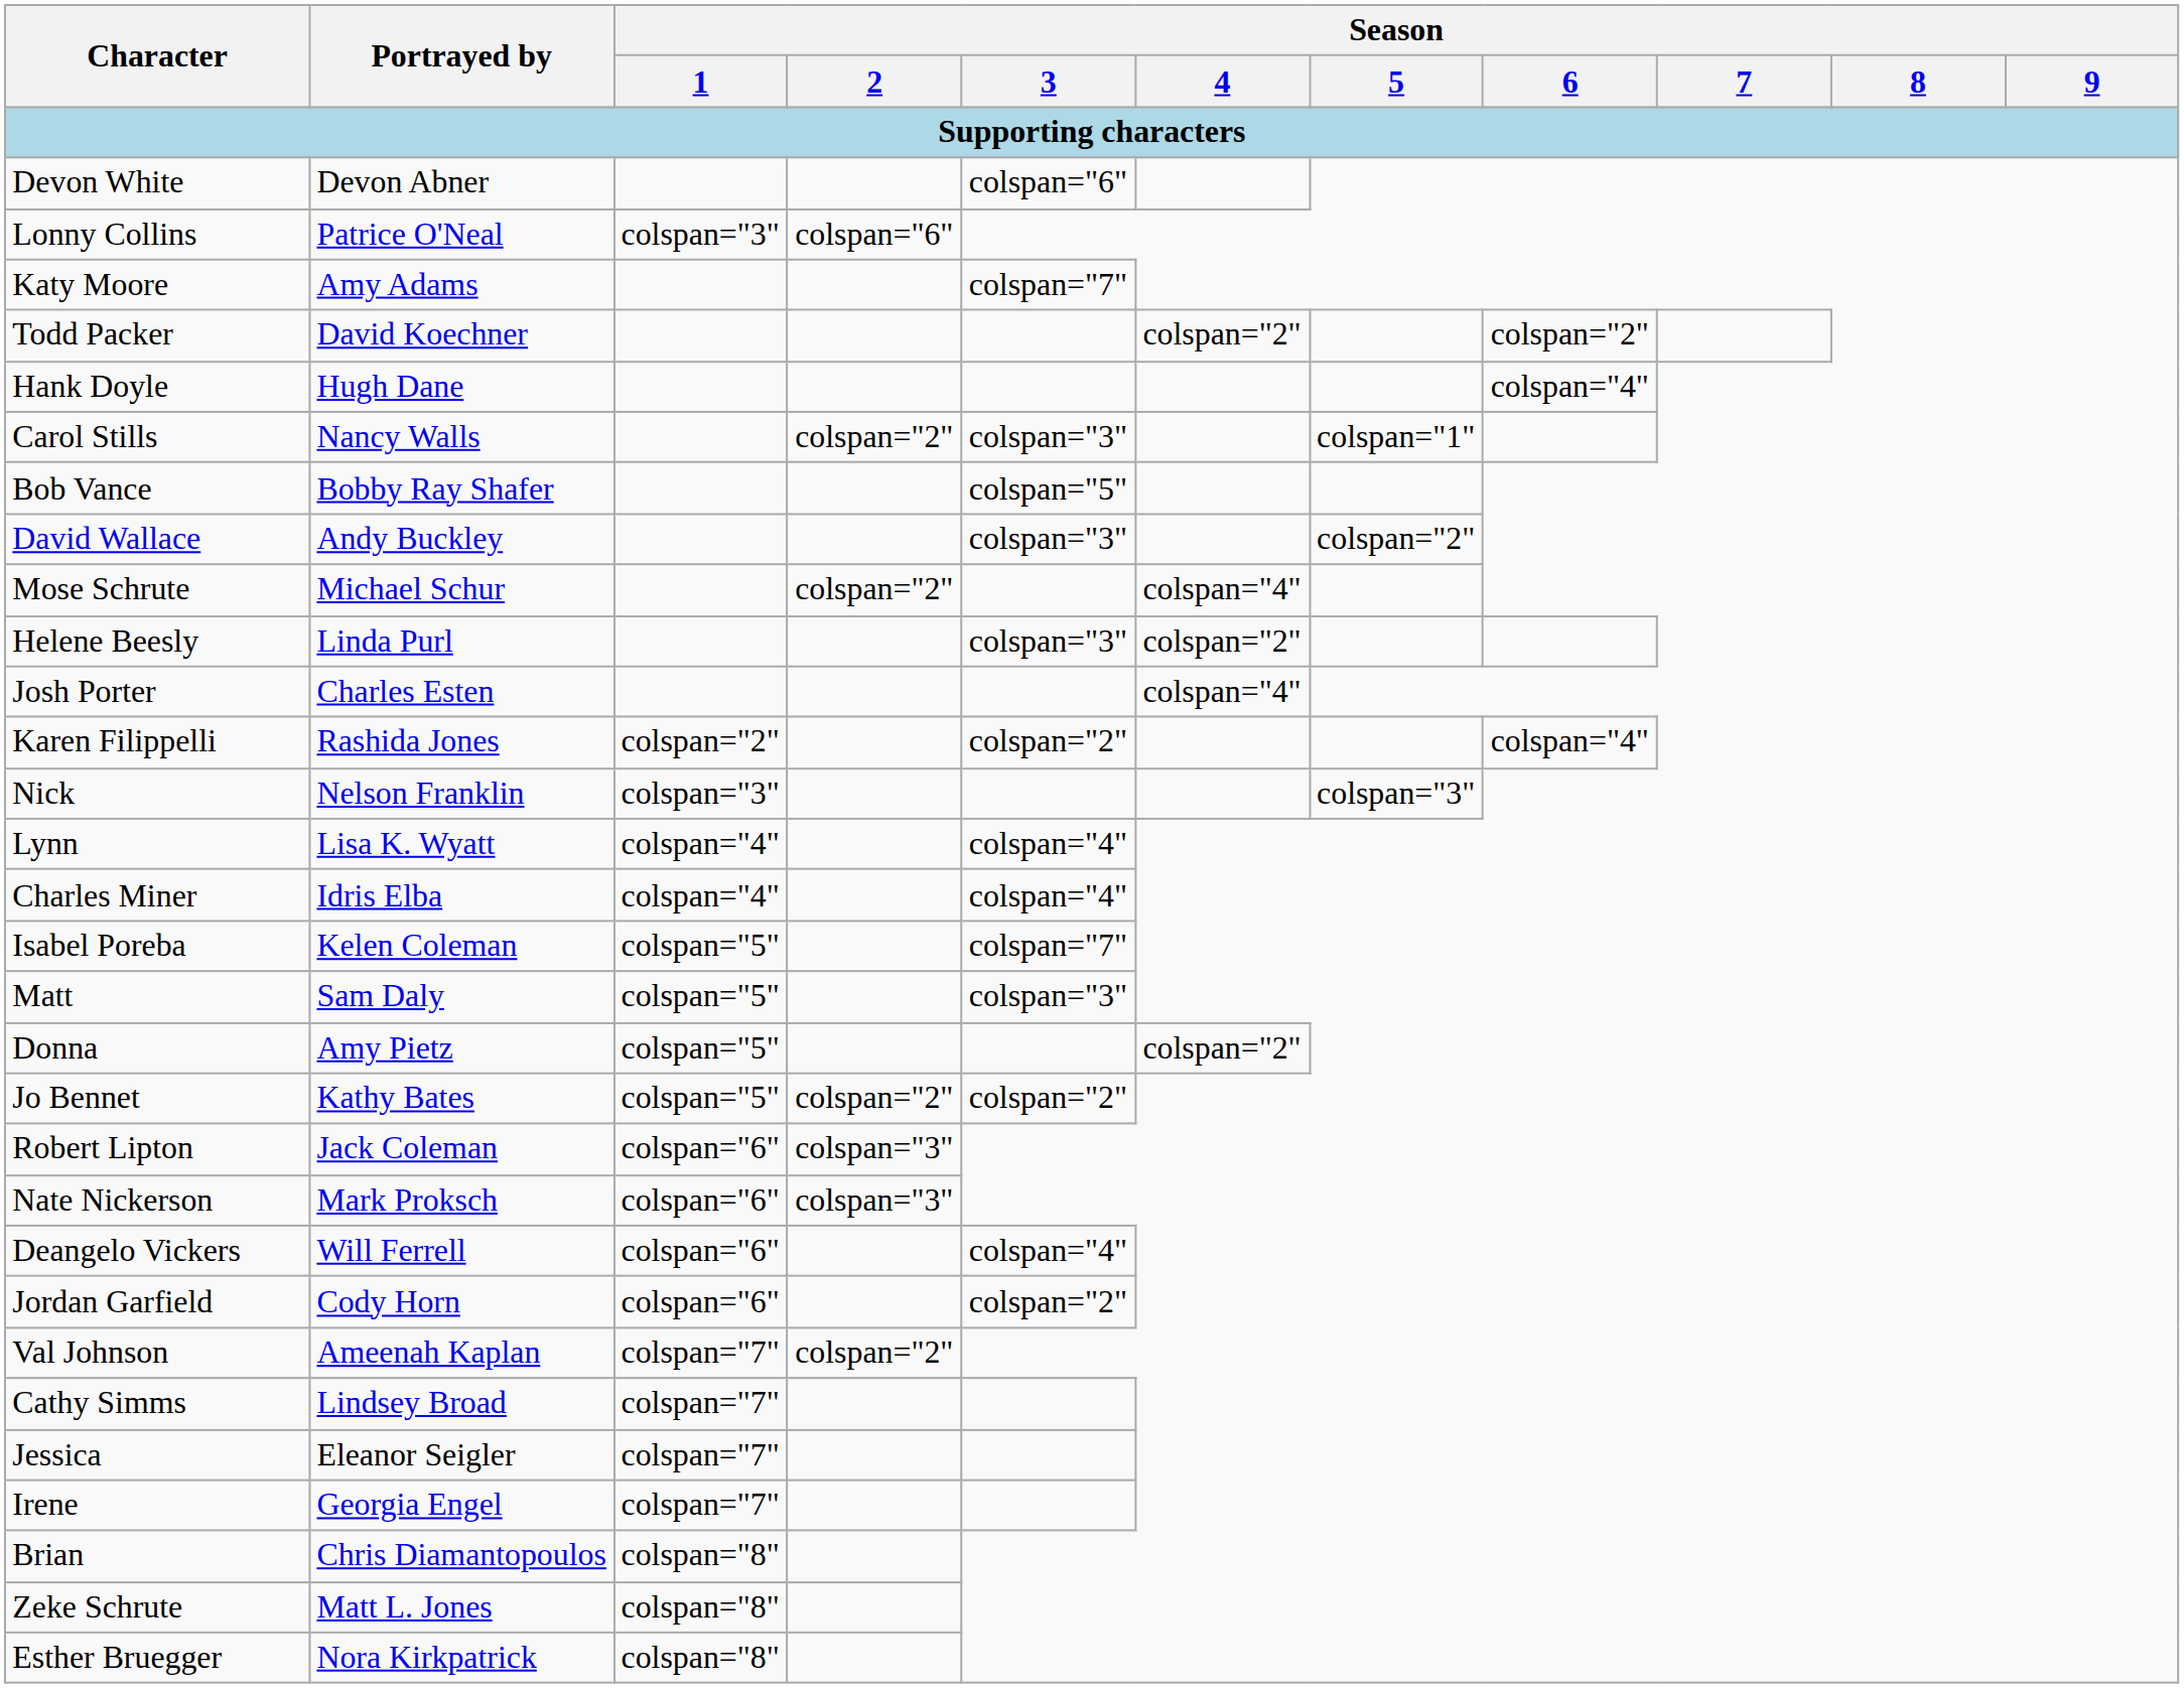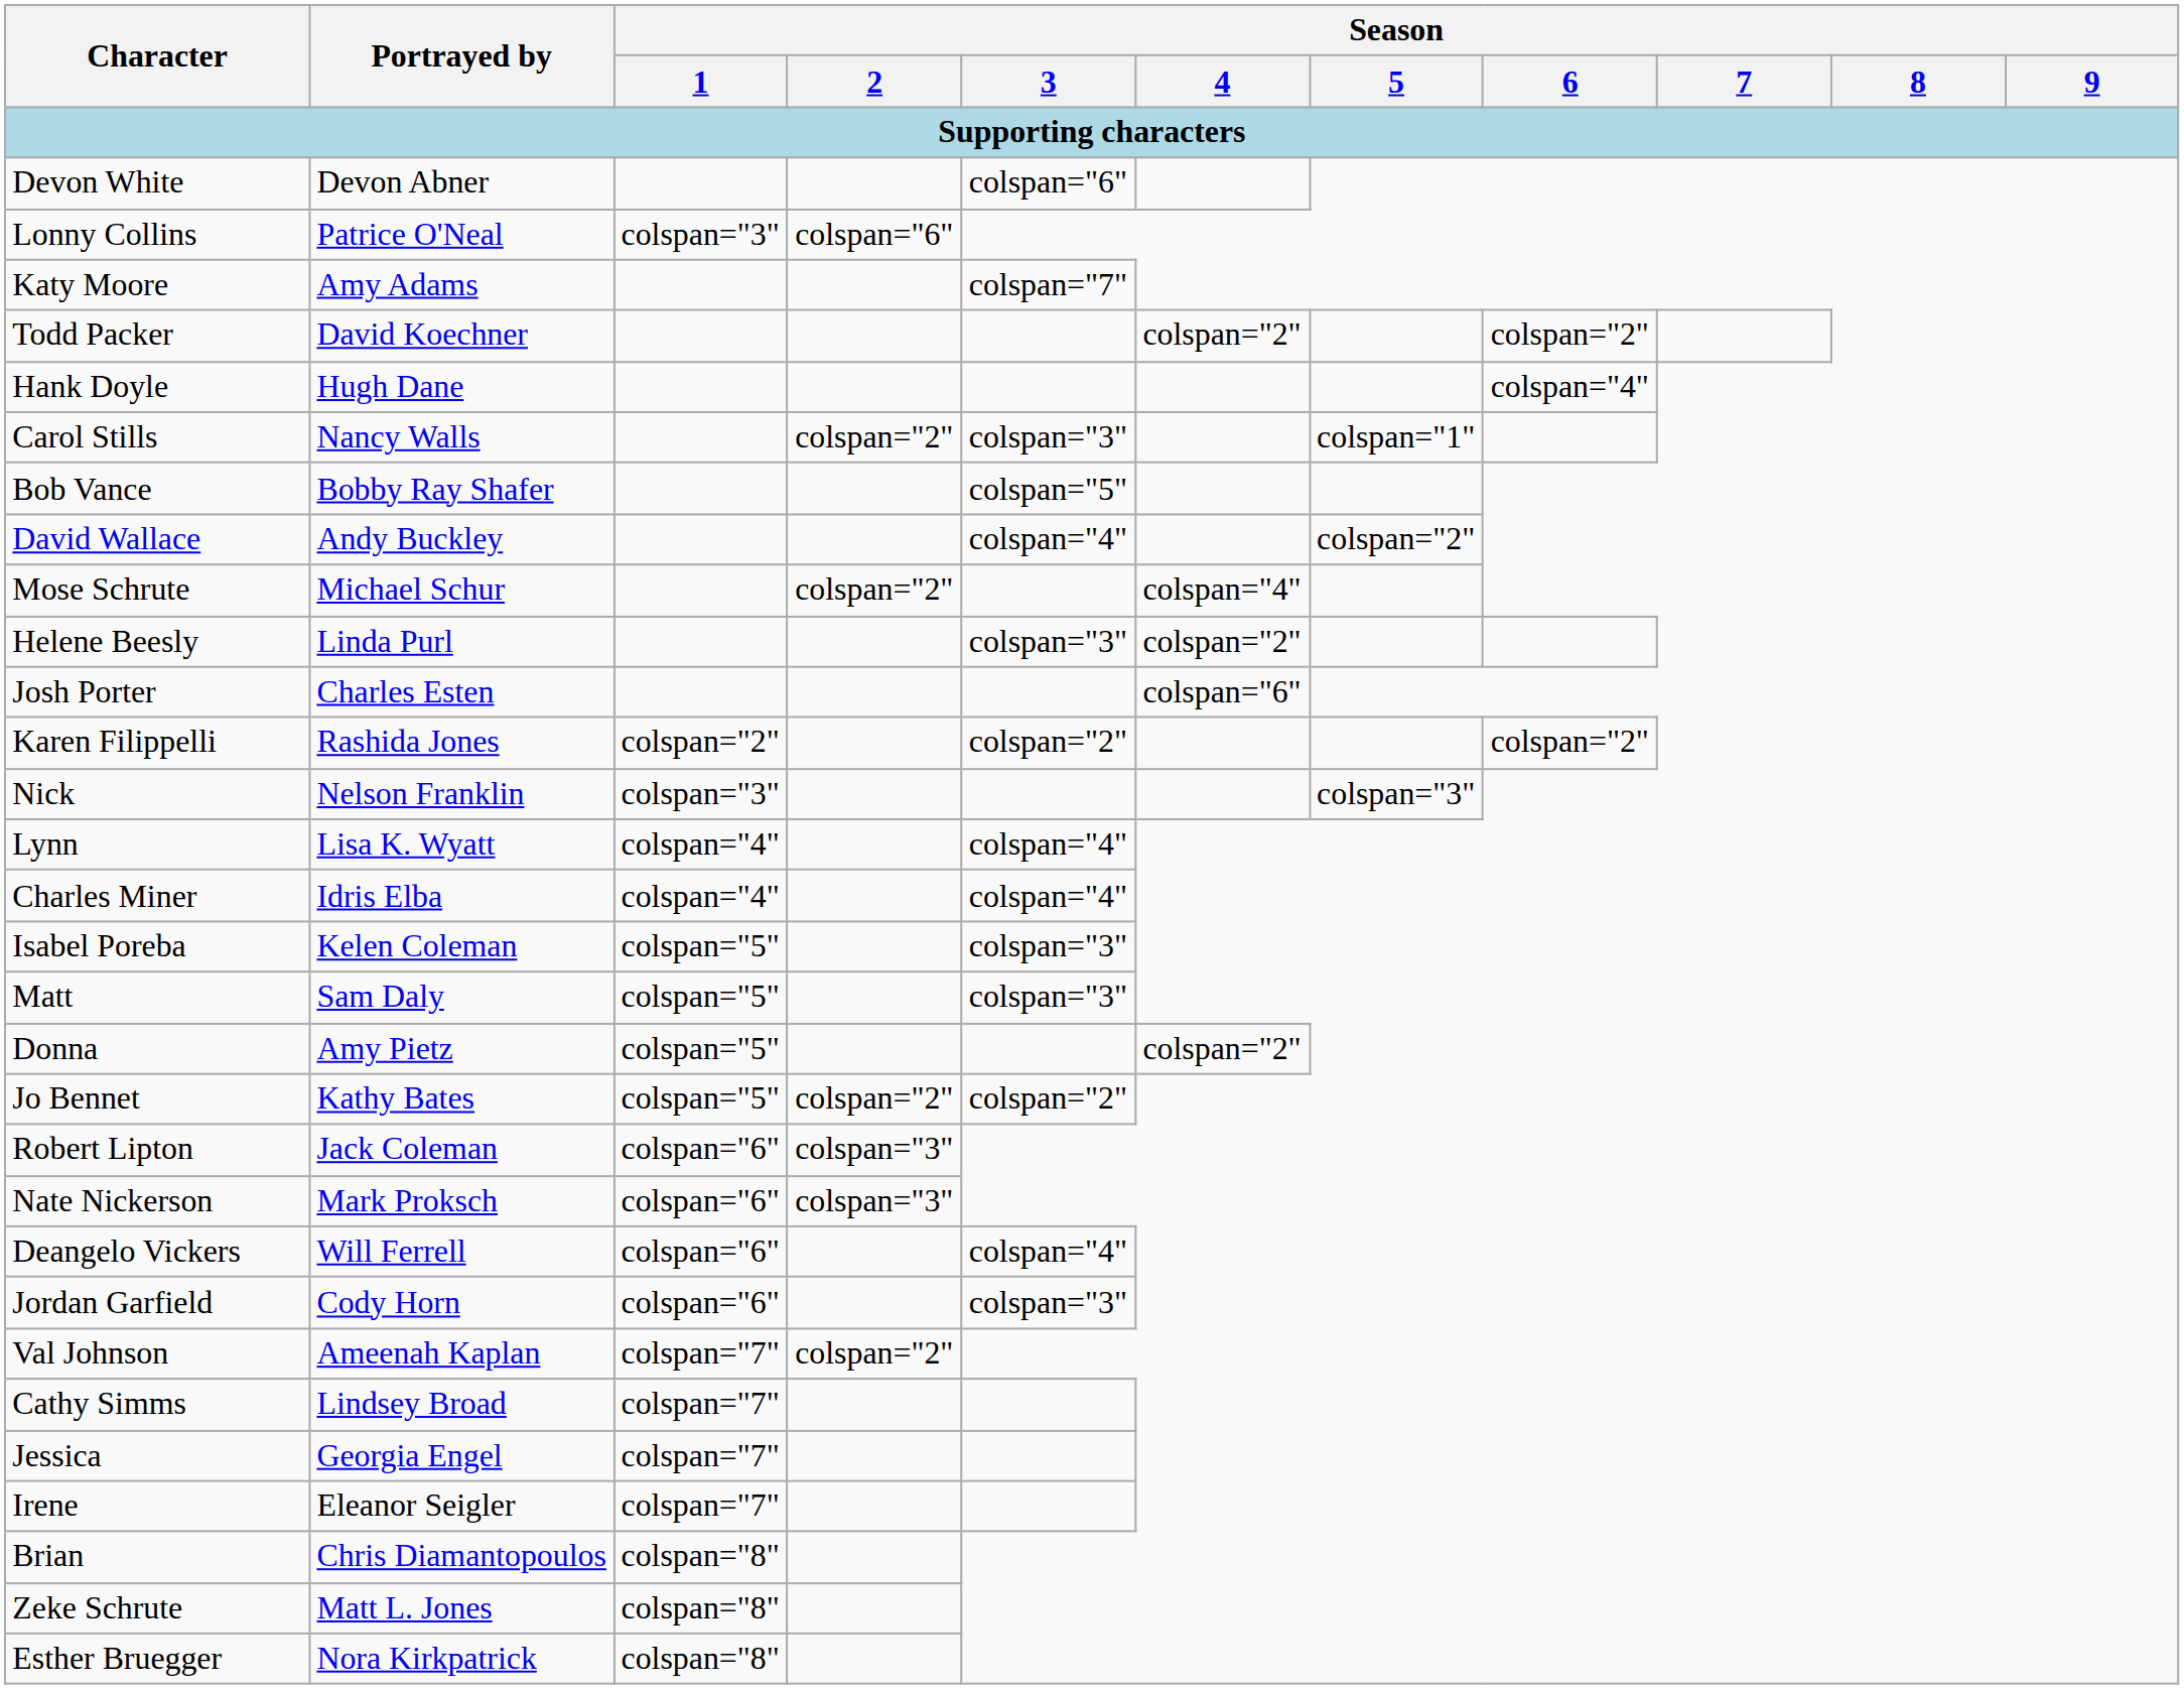David Wallace | Season / 3: colspan="3" -> colspan="4"
Josh Porter | Season / 4: colspan="4" -> colspan="6"
Karen Filippelli | Season / 6: colspan="4" -> colspan="2"
Isabel Poreba | Season / 3: colspan="7" -> colspan="3"
Jordan Garfield | Season / 3: colspan="2" -> colspan="3"
Jessica | Portrayed by: Eleanor Seigler -> Georgia Engel
Irene | Portrayed by: Georgia Engel -> Eleanor Seigler
